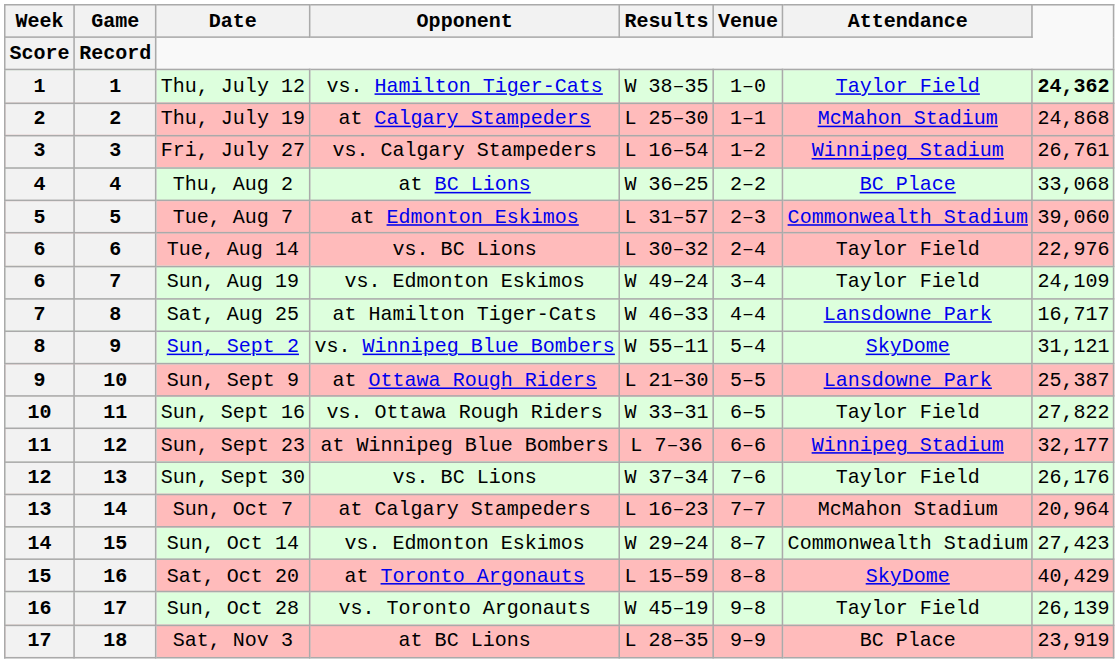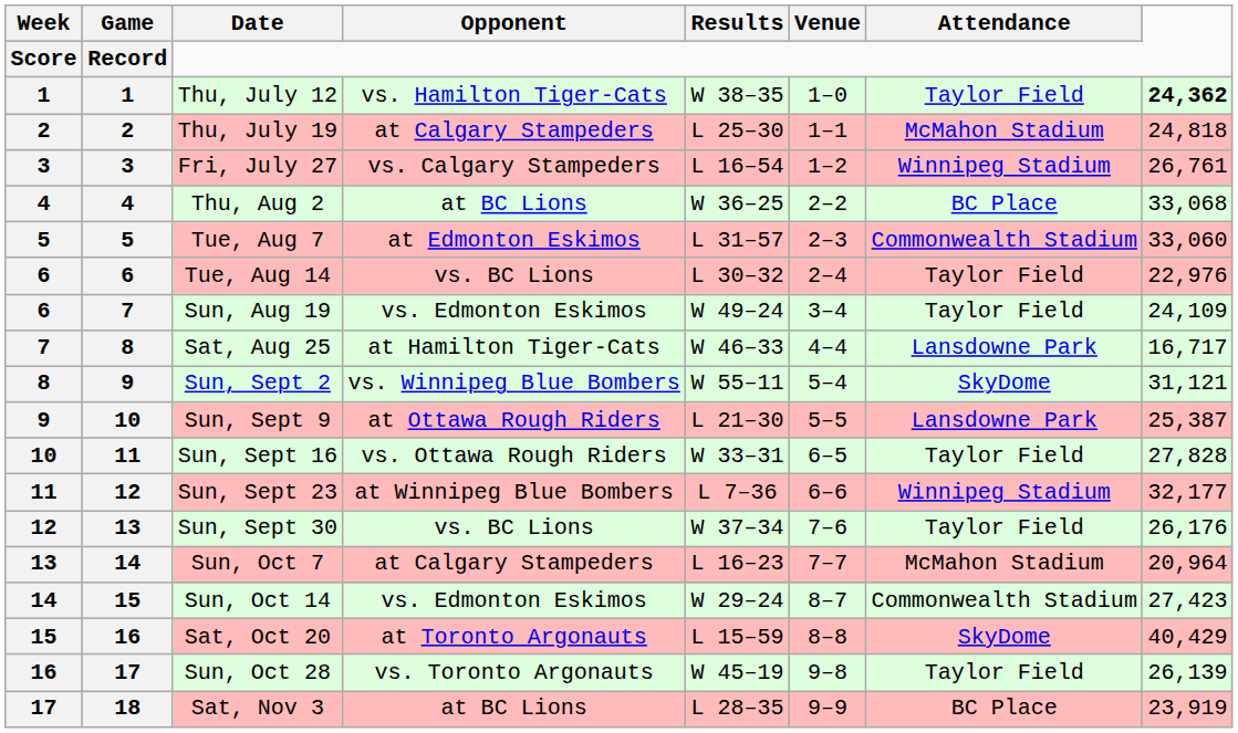Thu, July 19 | column 8: 24,868 -> 24,818
Tue, Aug 7 | column 8: 39,060 -> 33,060
Sun, Sept 16 | column 8: 27,822 -> 27,828
